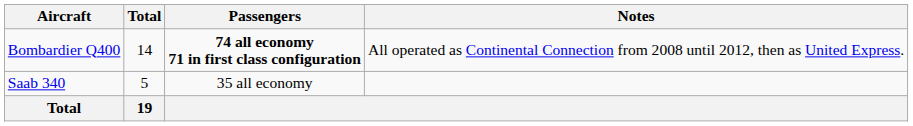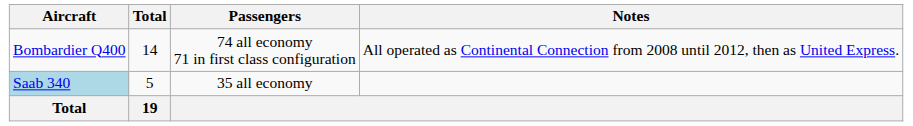row 2 | Passengers: bold -> normal
row 3 | Aircraft: no background -> lightblue background
